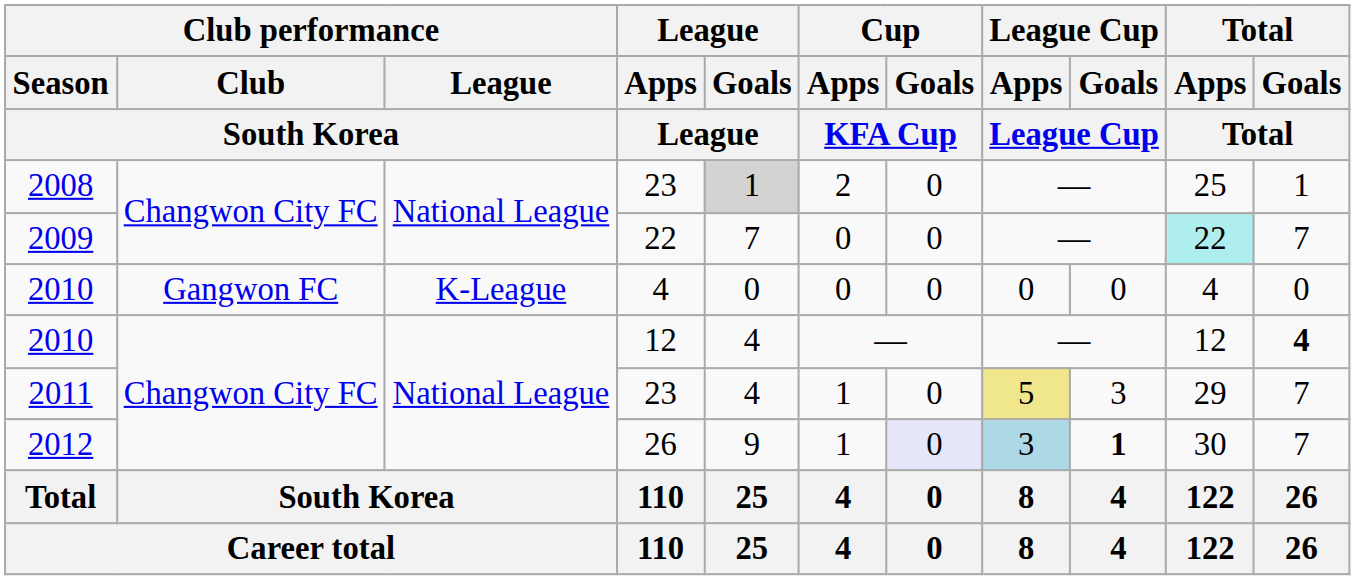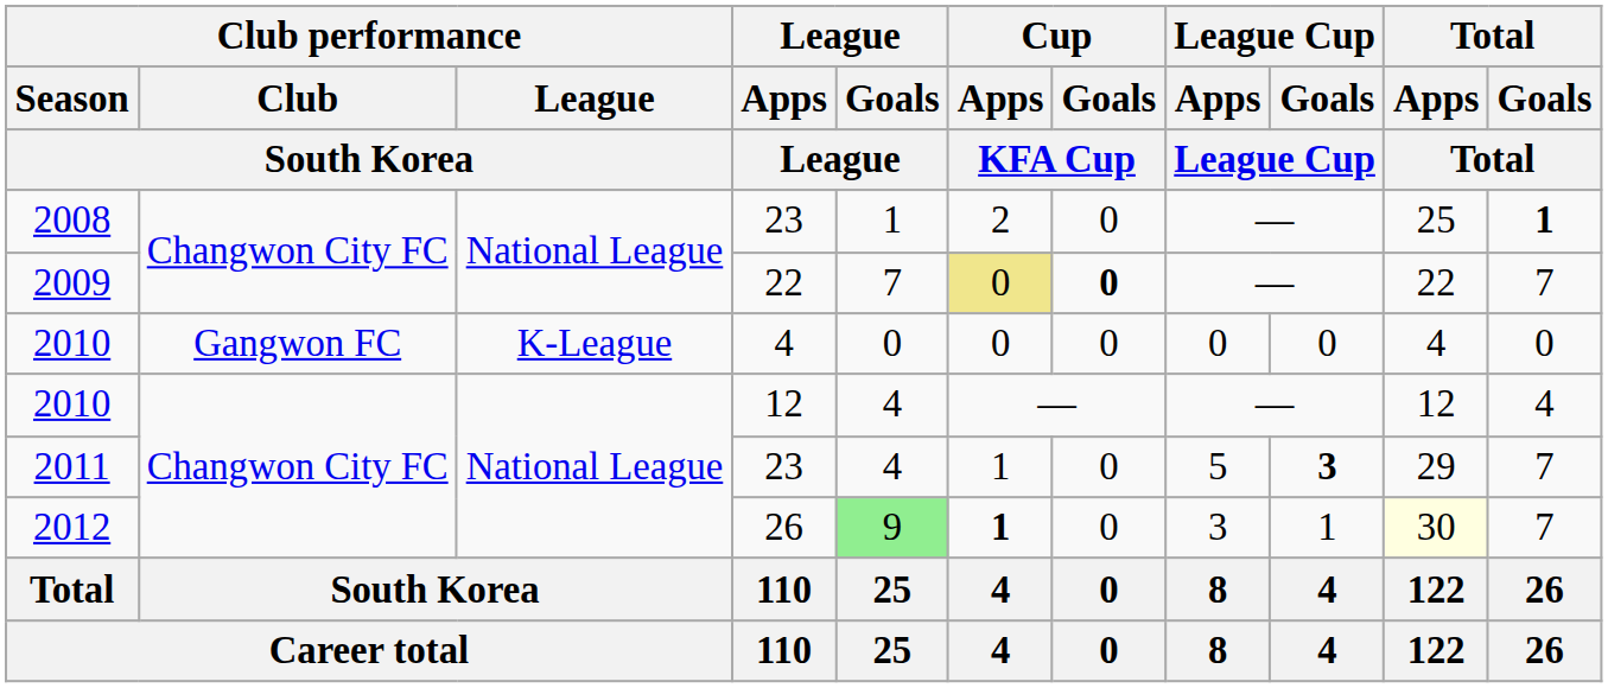2008 | League / Goals / League: lightgrey background -> no background
2008 | Total / Goals / Total: normal -> bold
2009 | Cup / Apps / KFA Cup: no background -> khaki background
2009 | Cup / Goals / KFA Cup: normal -> bold
2009 | Total / Apps / Total: paleturquoise background -> no background
2010 / 12 | Total / Goals / Total: bold -> normal
2011 | League Cup / Apps / League Cup: khaki background -> no background
2011 | League Cup / Goals / League Cup: normal -> bold
2012 | League / Goals / League: no background -> lightgreen background
2012 | Cup / Apps / KFA Cup: normal -> bold
2012 | Cup / Goals / KFA Cup: lavender background -> no background
2012 | League Cup / Apps / League Cup: lightblue background -> no background
2012 | League Cup / Goals / League Cup: bold -> normal
2012 | Total / Apps / Total: no background -> lightyellow background
